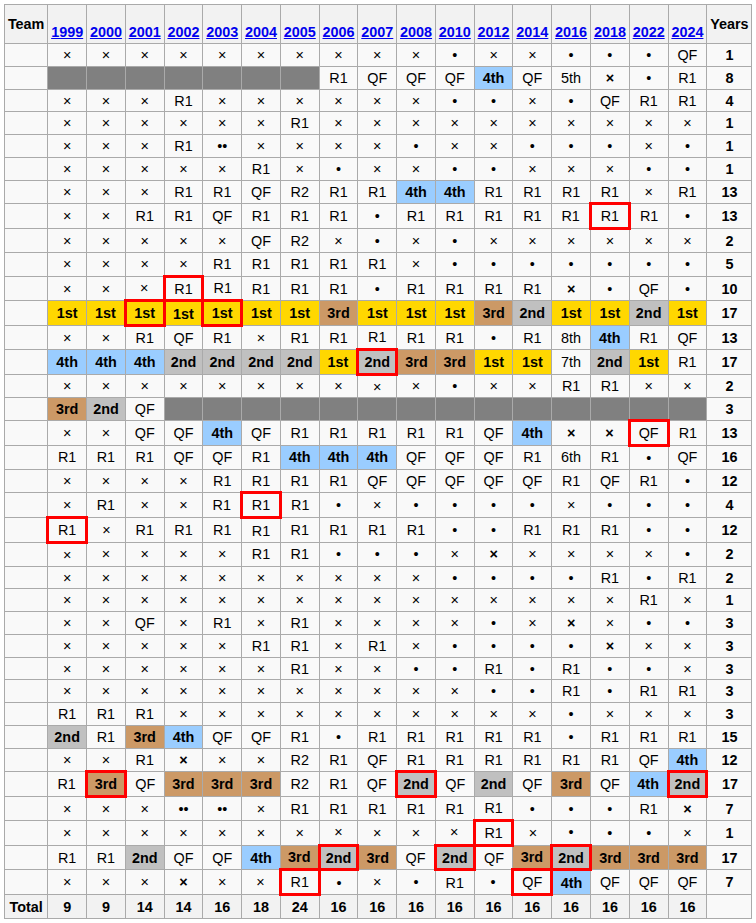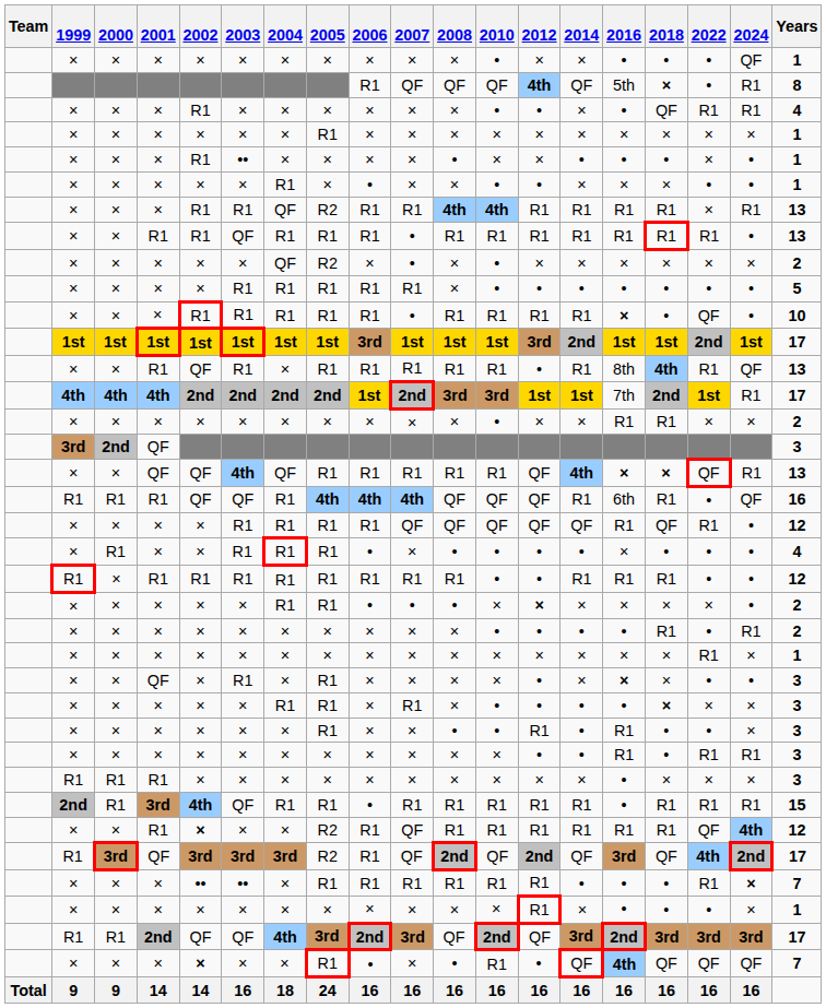row 31 | 2004: QF -> R1
